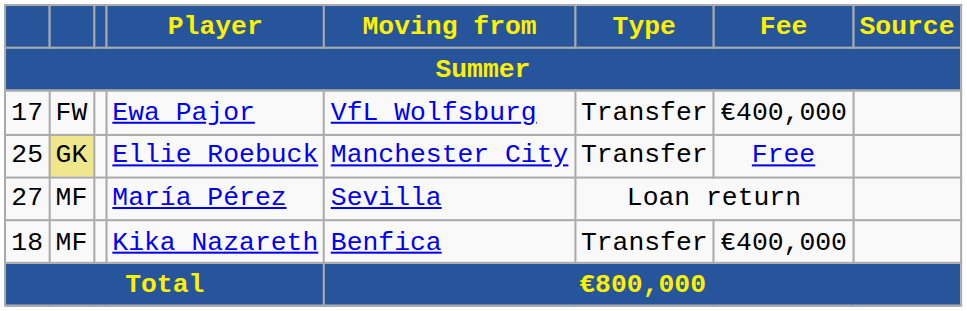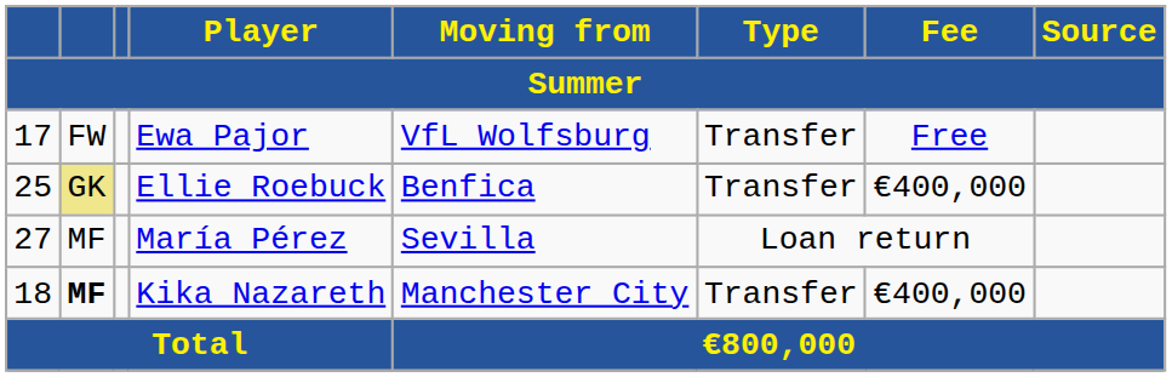Ewa Pajor | Fee: €400,000 -> Free
Ellie Roebuck | Moving from: Manchester City -> Benfica
Ellie Roebuck | Fee: Free -> €400,000
Kika Nazareth | column 2: normal -> bold
Kika Nazareth | Moving from: Benfica -> Manchester City
